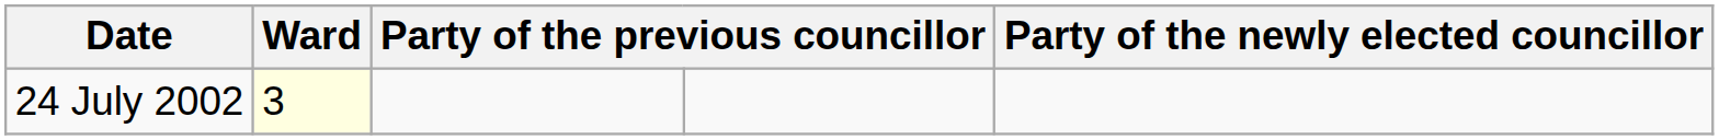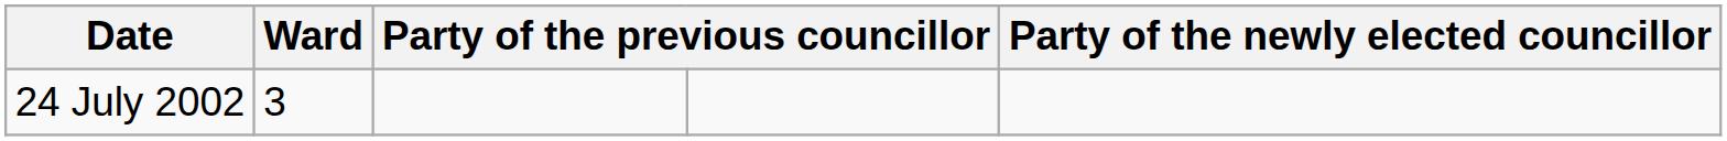24 July 2002 | Ward: lightyellow background -> no background
